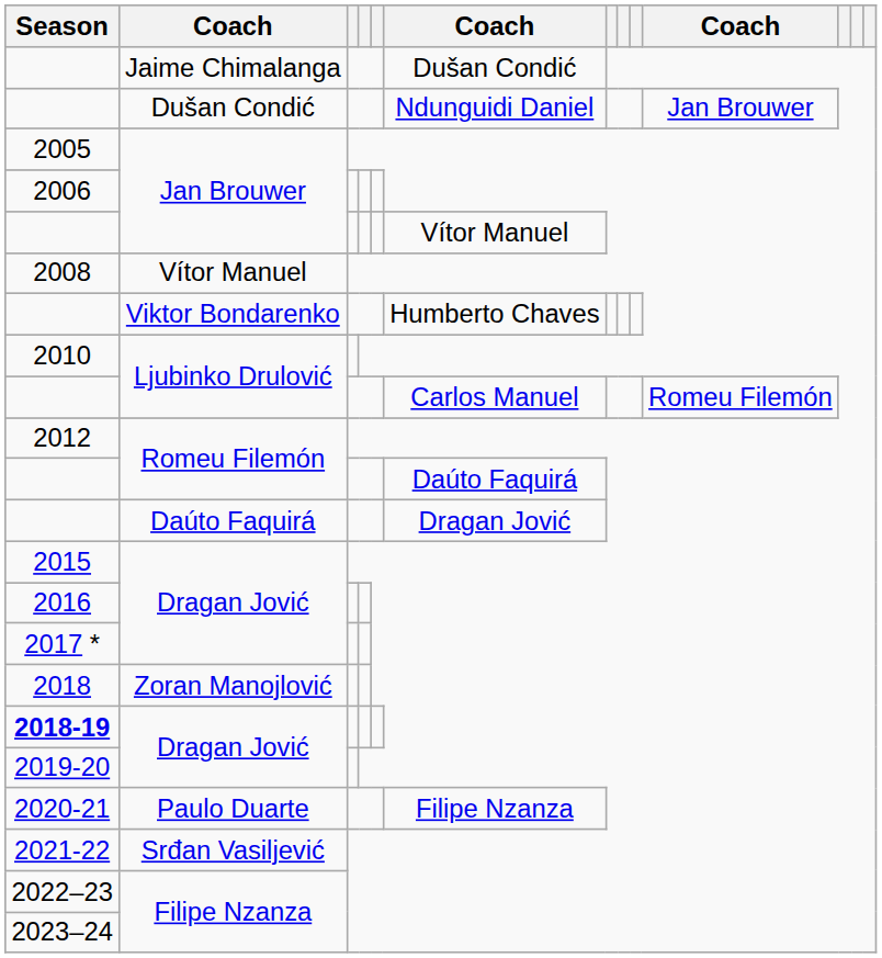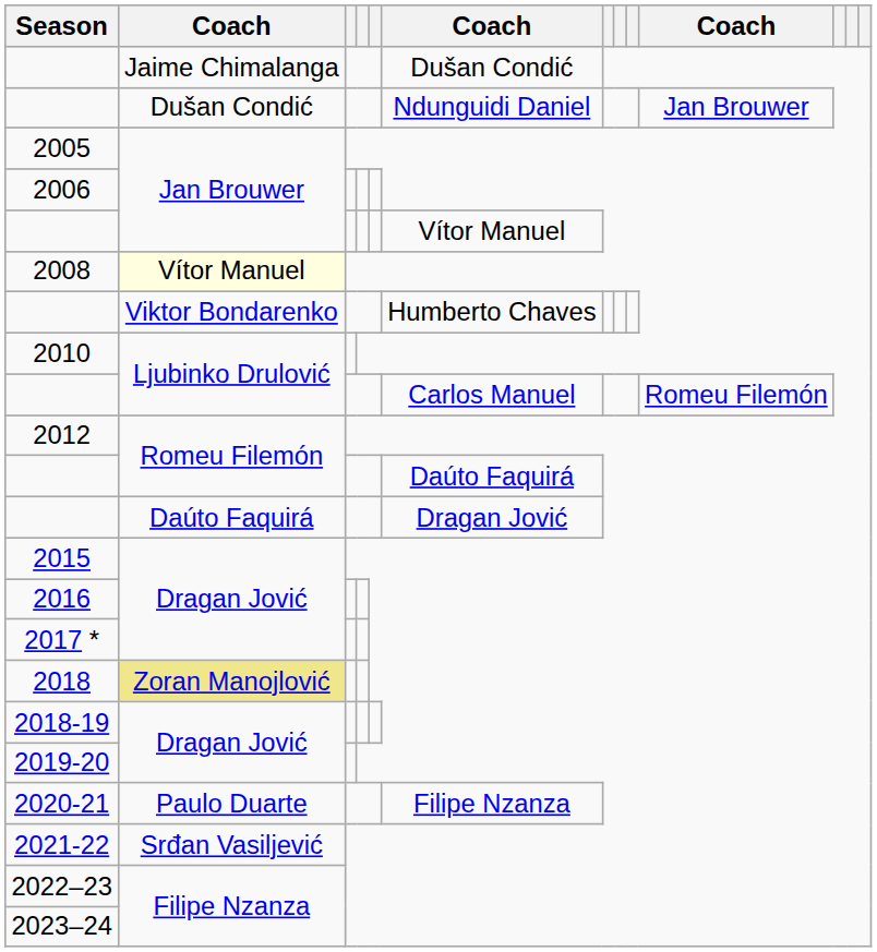2008 | column 2: no background -> lightyellow background
2018 | column 2: no background -> khaki background
2018-19 | Season: bold -> normal
